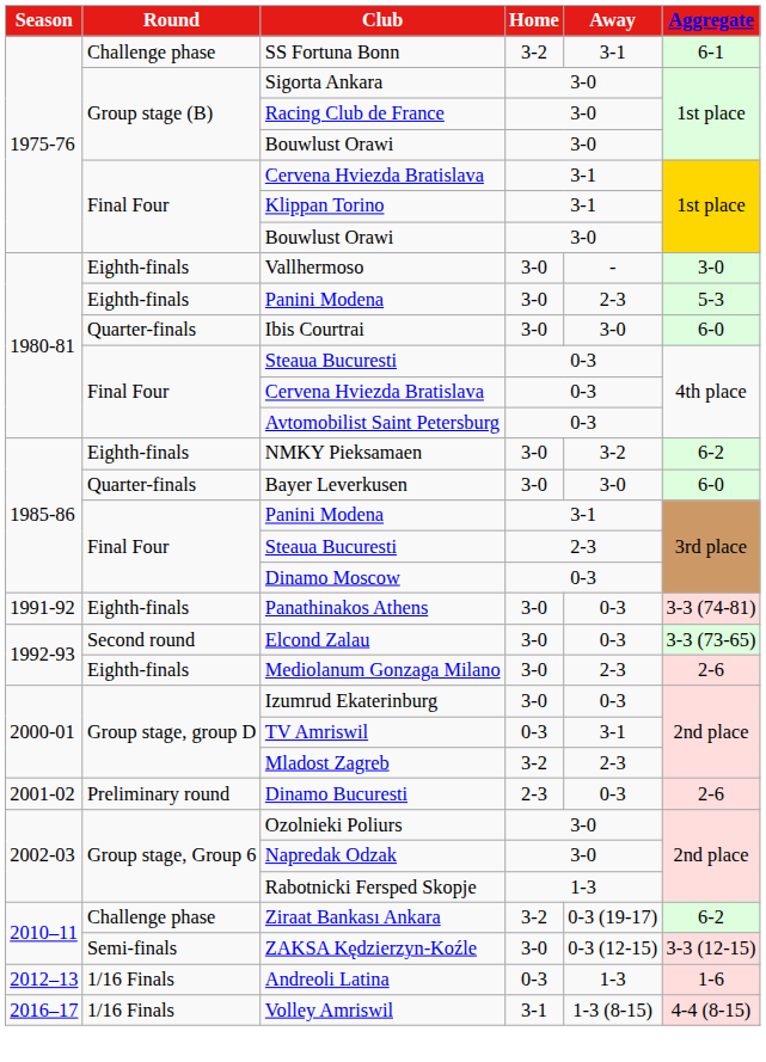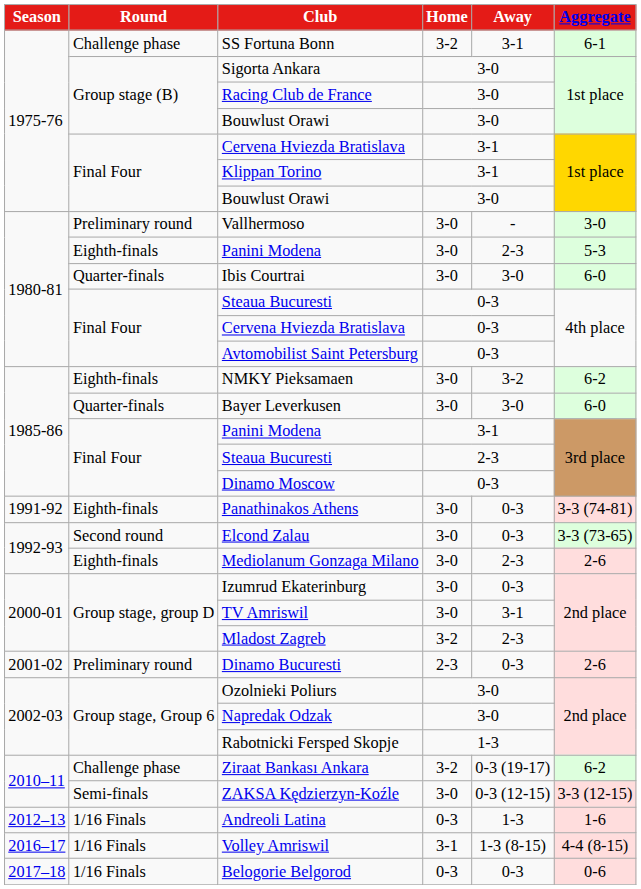Vallhermoso | Round: Eighth-finals -> Preliminary round
TV Amriswil | Home: 0-3 -> 3-0
+ row: 2017–18 | 1/16 Finals | Belogorie Belgorod | 0-3 | 0-3 | 0-6
